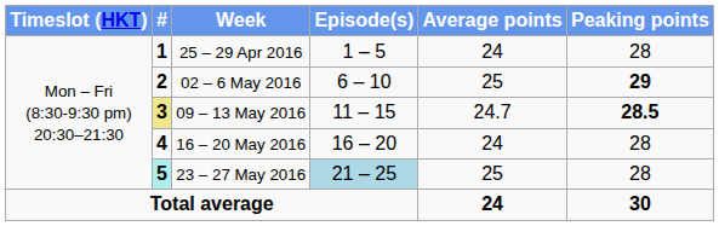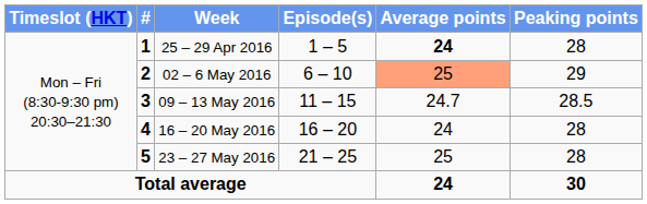25 – 29 Apr 2016 | Average points: normal -> bold
02 – 6 May 2016 | Average points: no background -> lightsalmon background
02 – 6 May 2016 | Peaking points: bold -> normal
09 – 13 May 2016 | #: khaki background -> no background
09 – 13 May 2016 | Peaking points: bold -> normal
23 – 27 May 2016 | #: paleturquoise background -> no background
23 – 27 May 2016 | Episode(s): lightblue background -> no background
